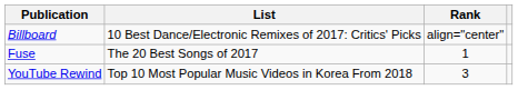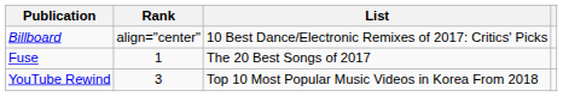columns swapped: List <-> Rank
